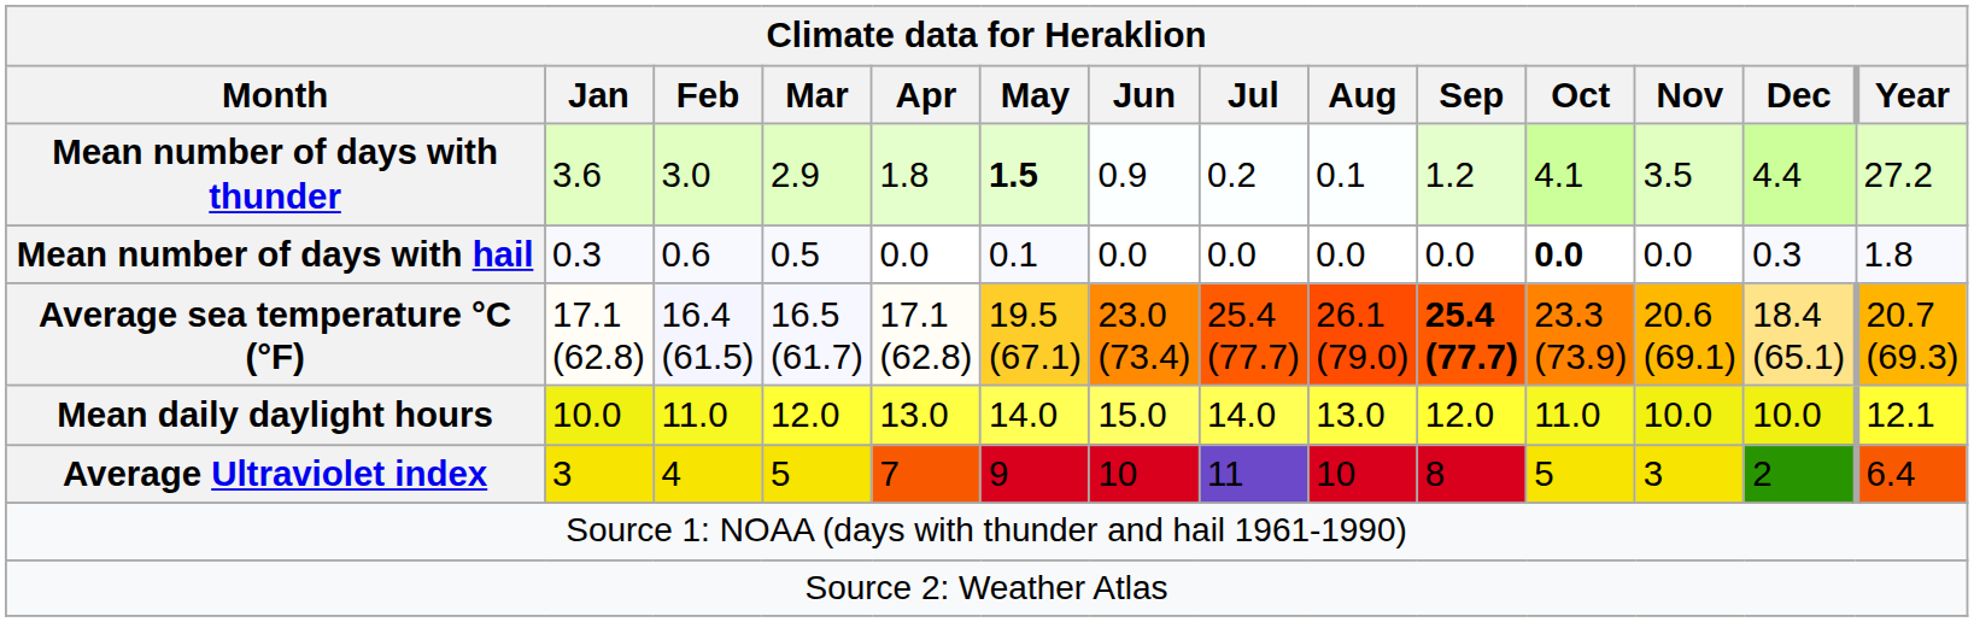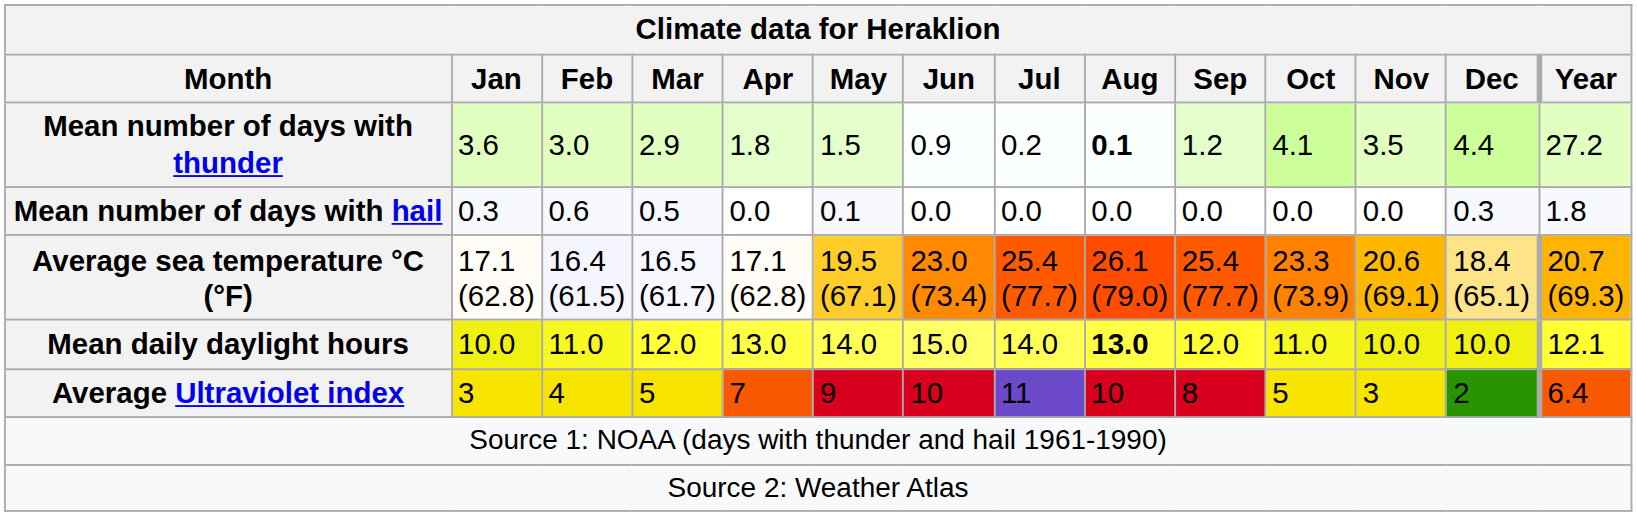row 3 | May: bold -> normal
row 3 | Aug: normal -> bold
row 4 | Oct: bold -> normal
row 5 | Sep: bold -> normal
row 6 | Aug: normal -> bold
